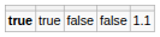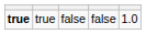row 2 | column 5: 1.1 -> 1.0
